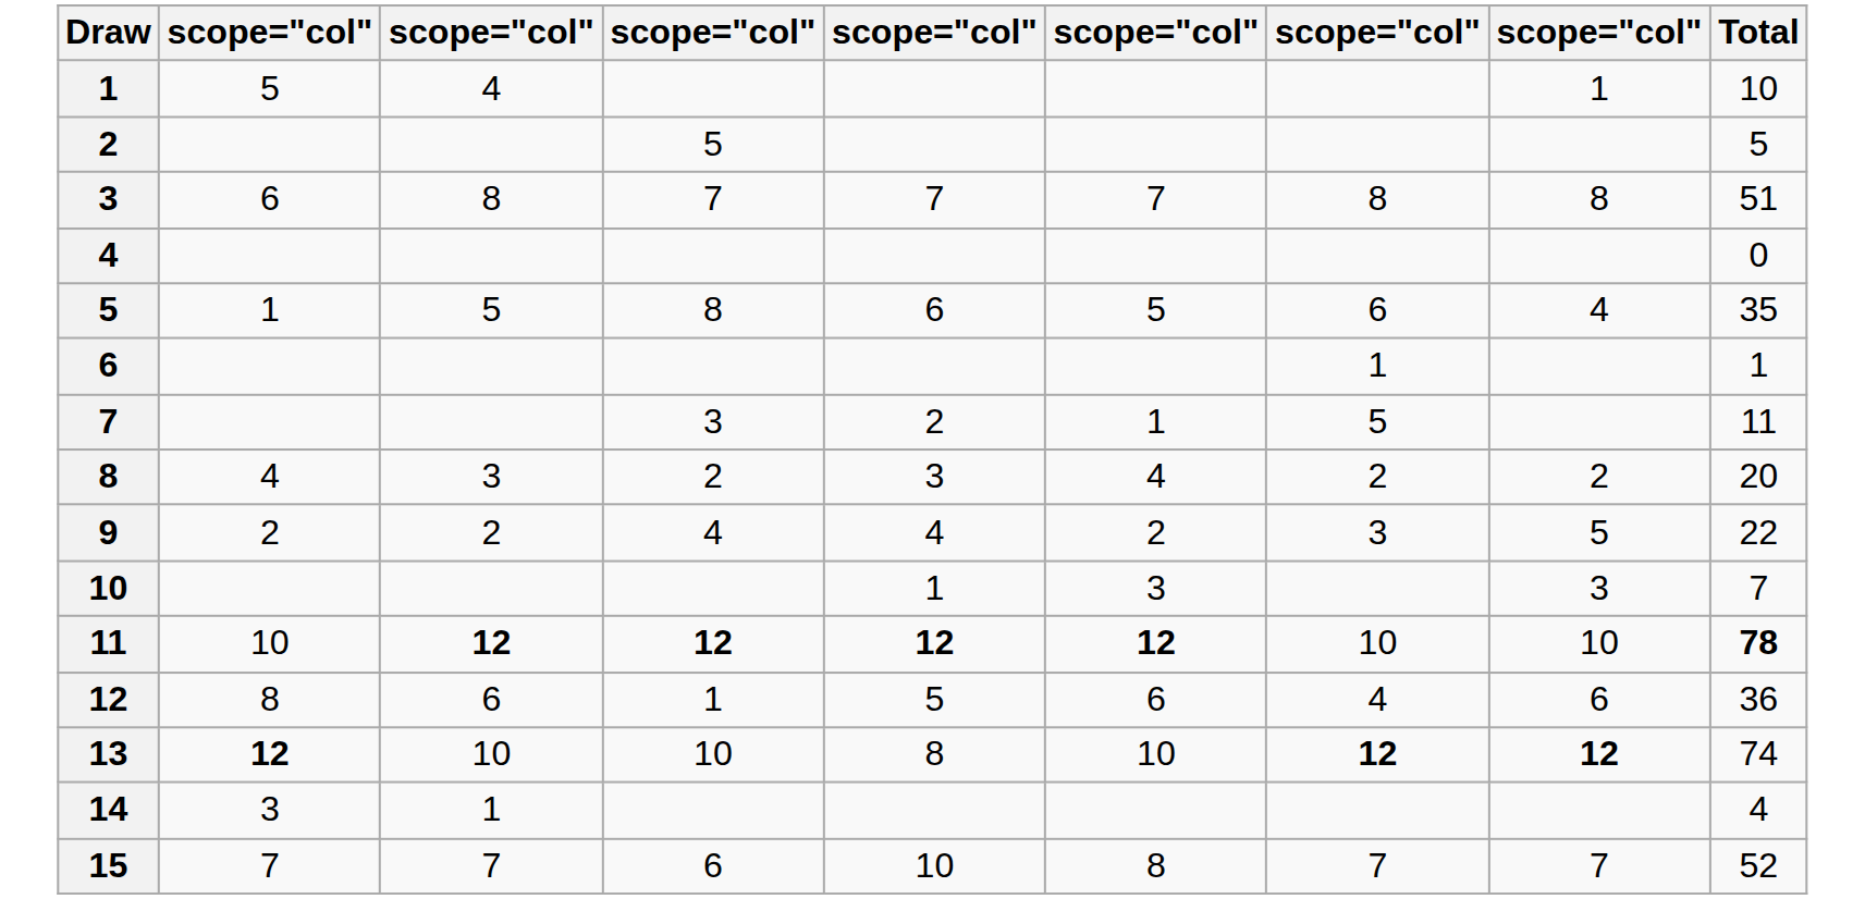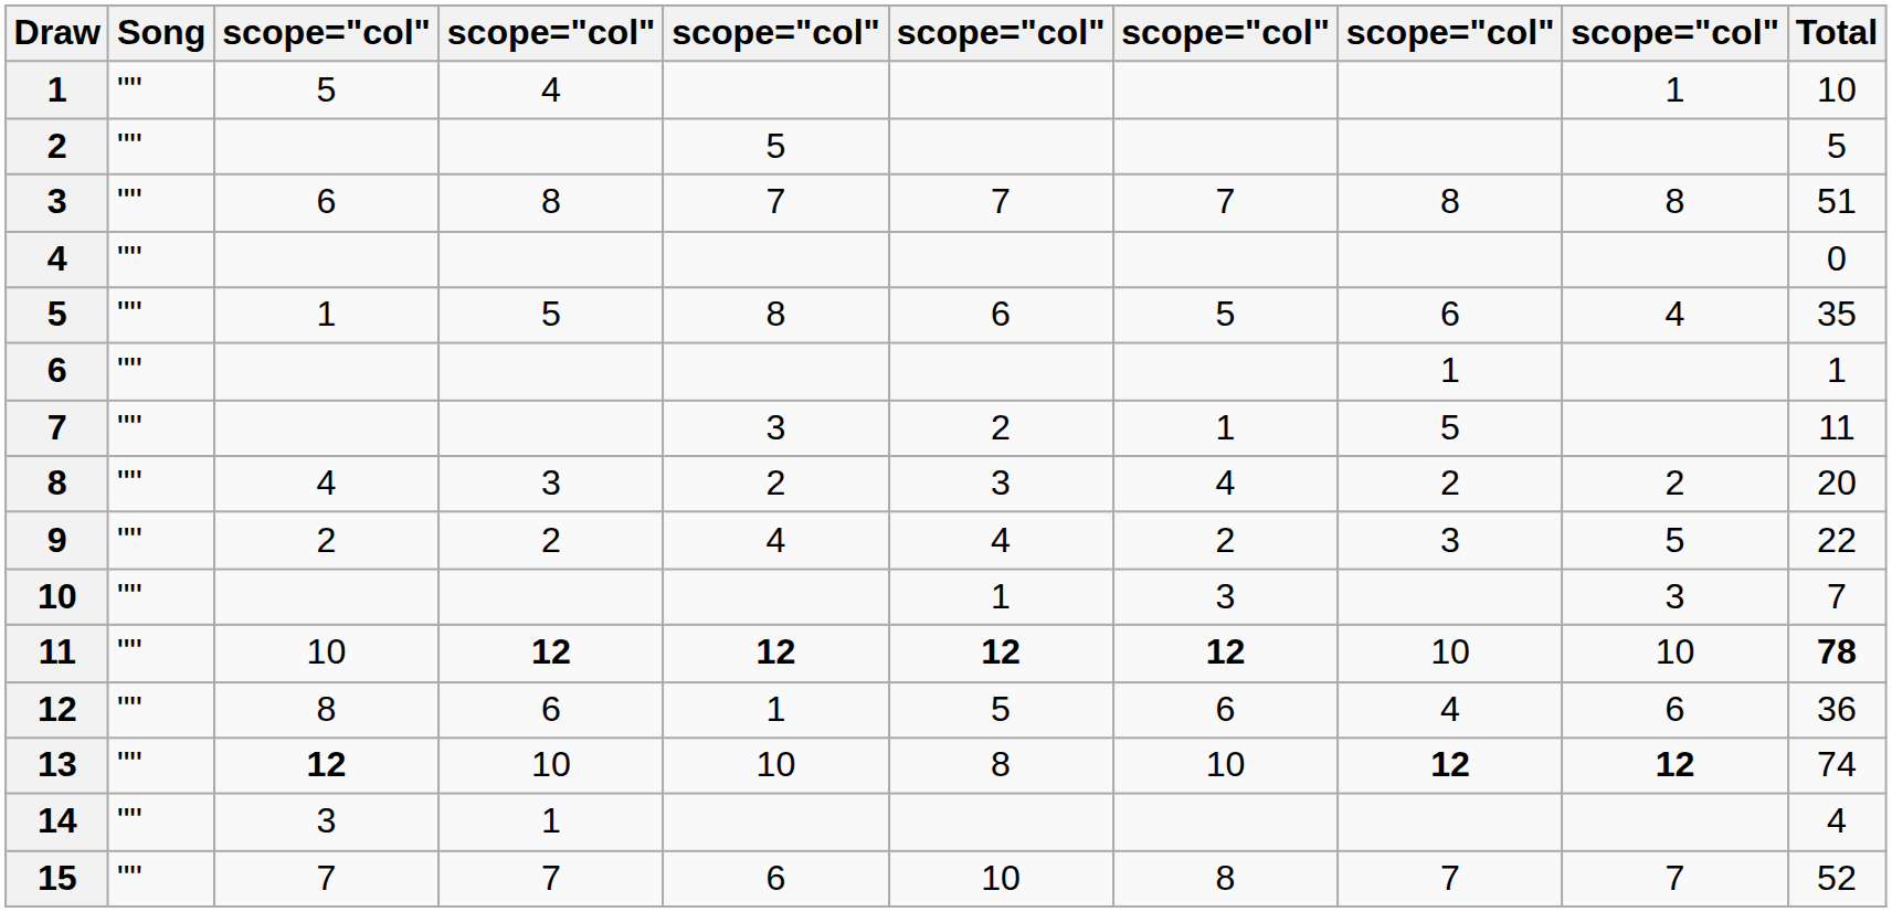+ column: Song | "" | "" | "" | "" | "" | "" | "" | "" | "" | "" | "" | "" | "" | "" | ""
